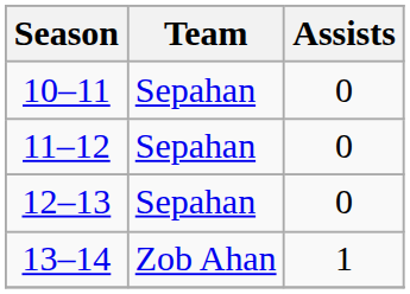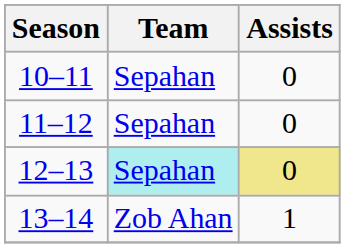12–13 | Team: no background -> paleturquoise background
12–13 | Assists: no background -> khaki background
